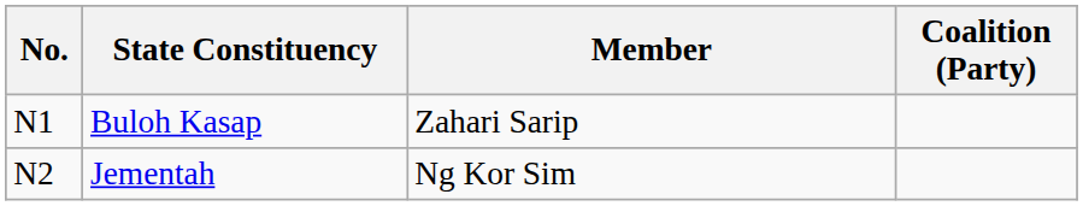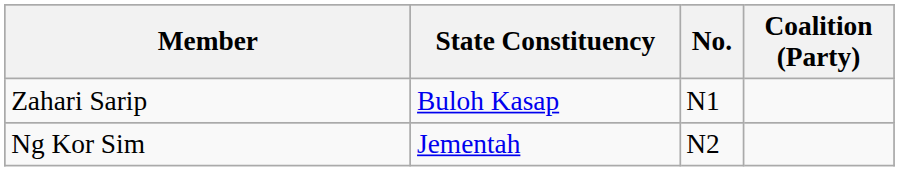columns swapped: No. <-> Member
